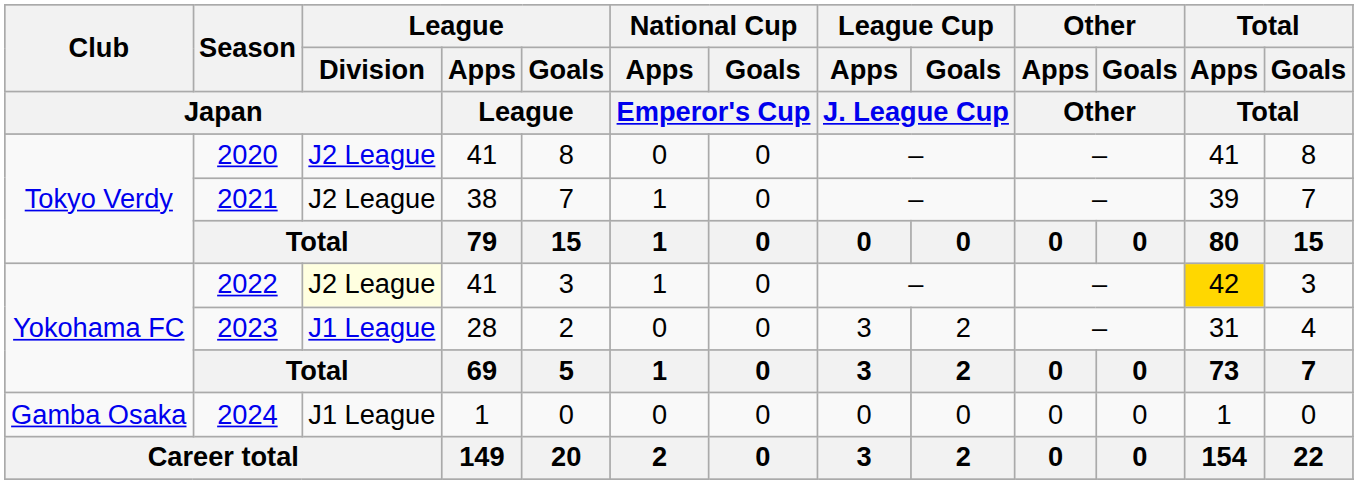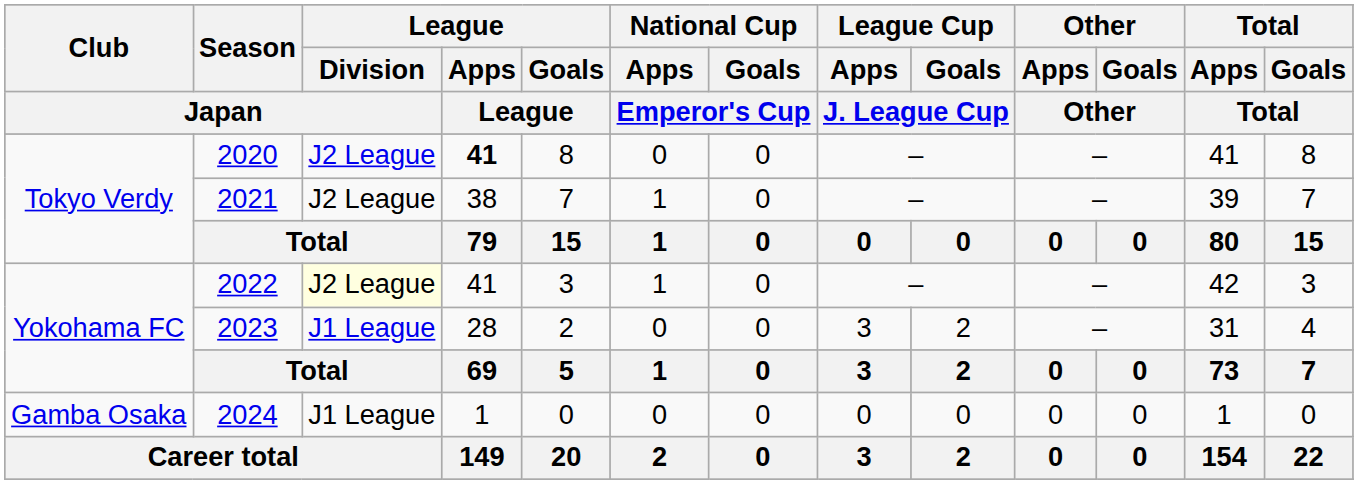2020 | League / Apps / League: normal -> bold
2022 | Total / Apps / Total: gold background -> no background
